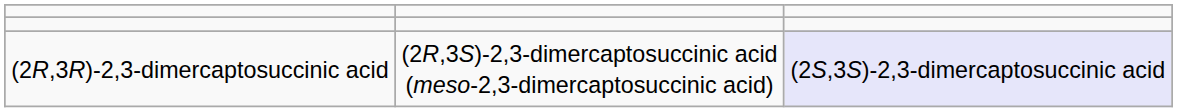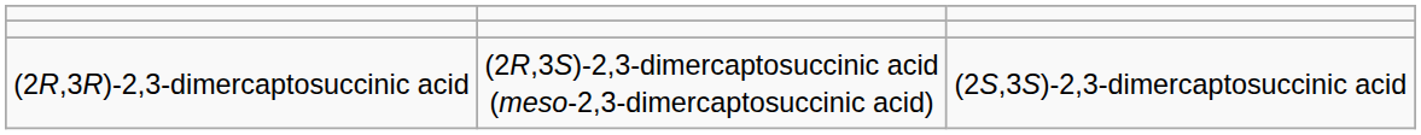(2R,3R)-2,3-dimercaptosuccinic acid | column 3: lavender background -> no background
